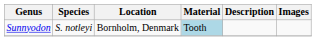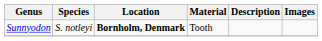Sunnyodon | Location: normal -> bold
Sunnyodon | Material: lightblue background -> no background
